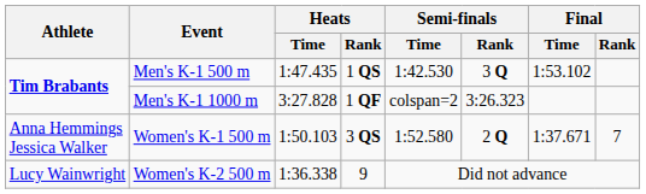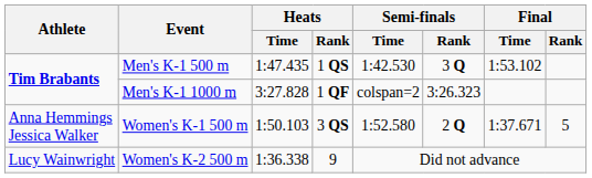Women's K-1 500 m | Final / Rank: 7 -> 5
